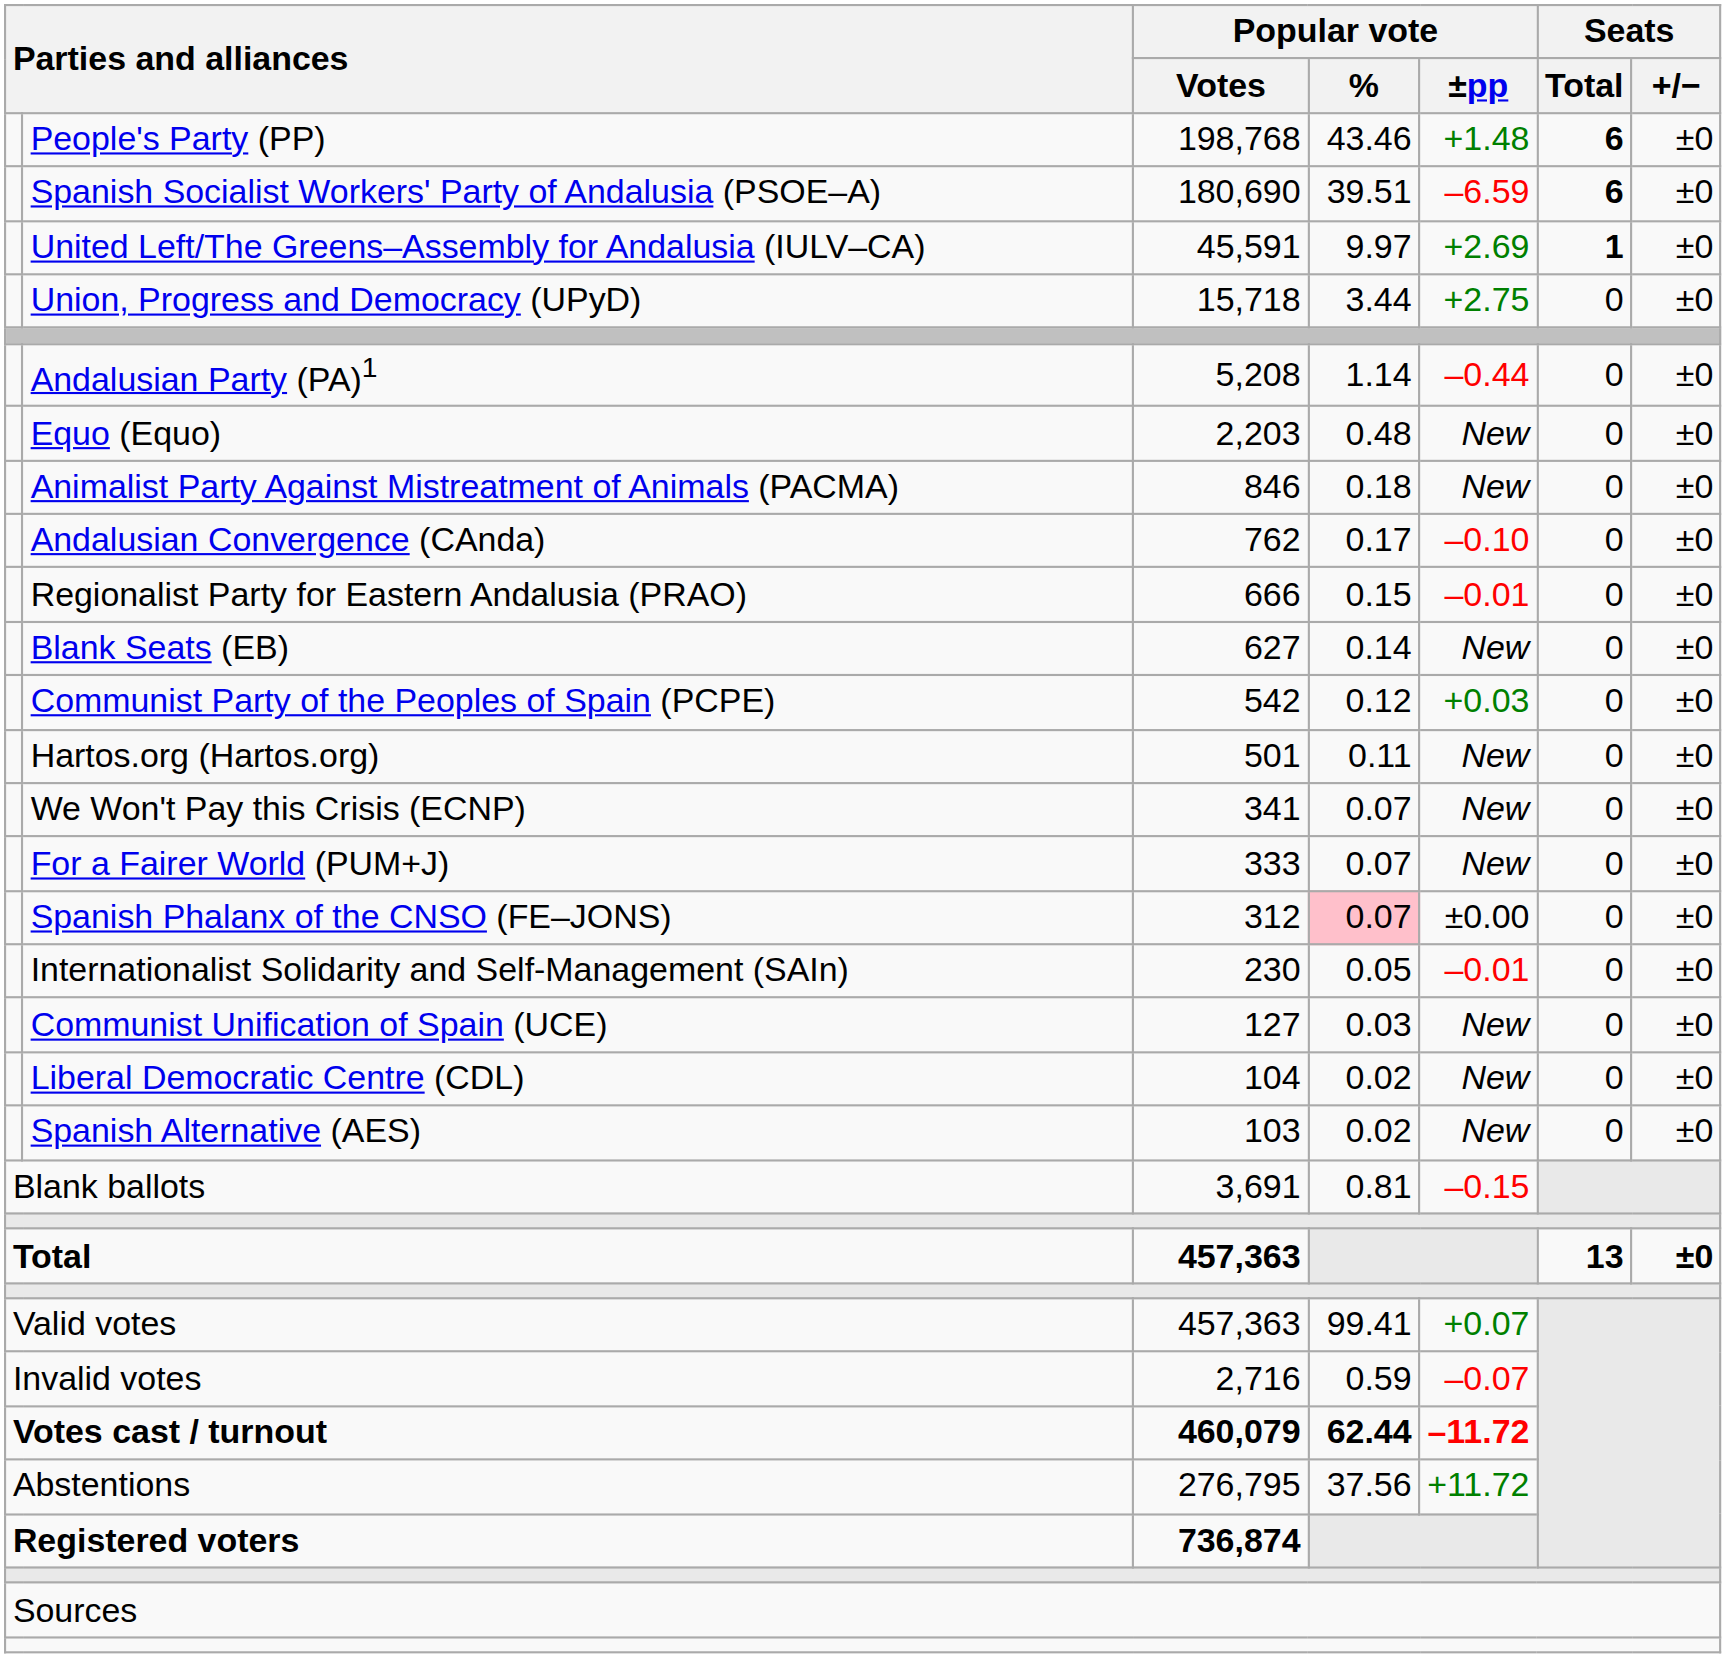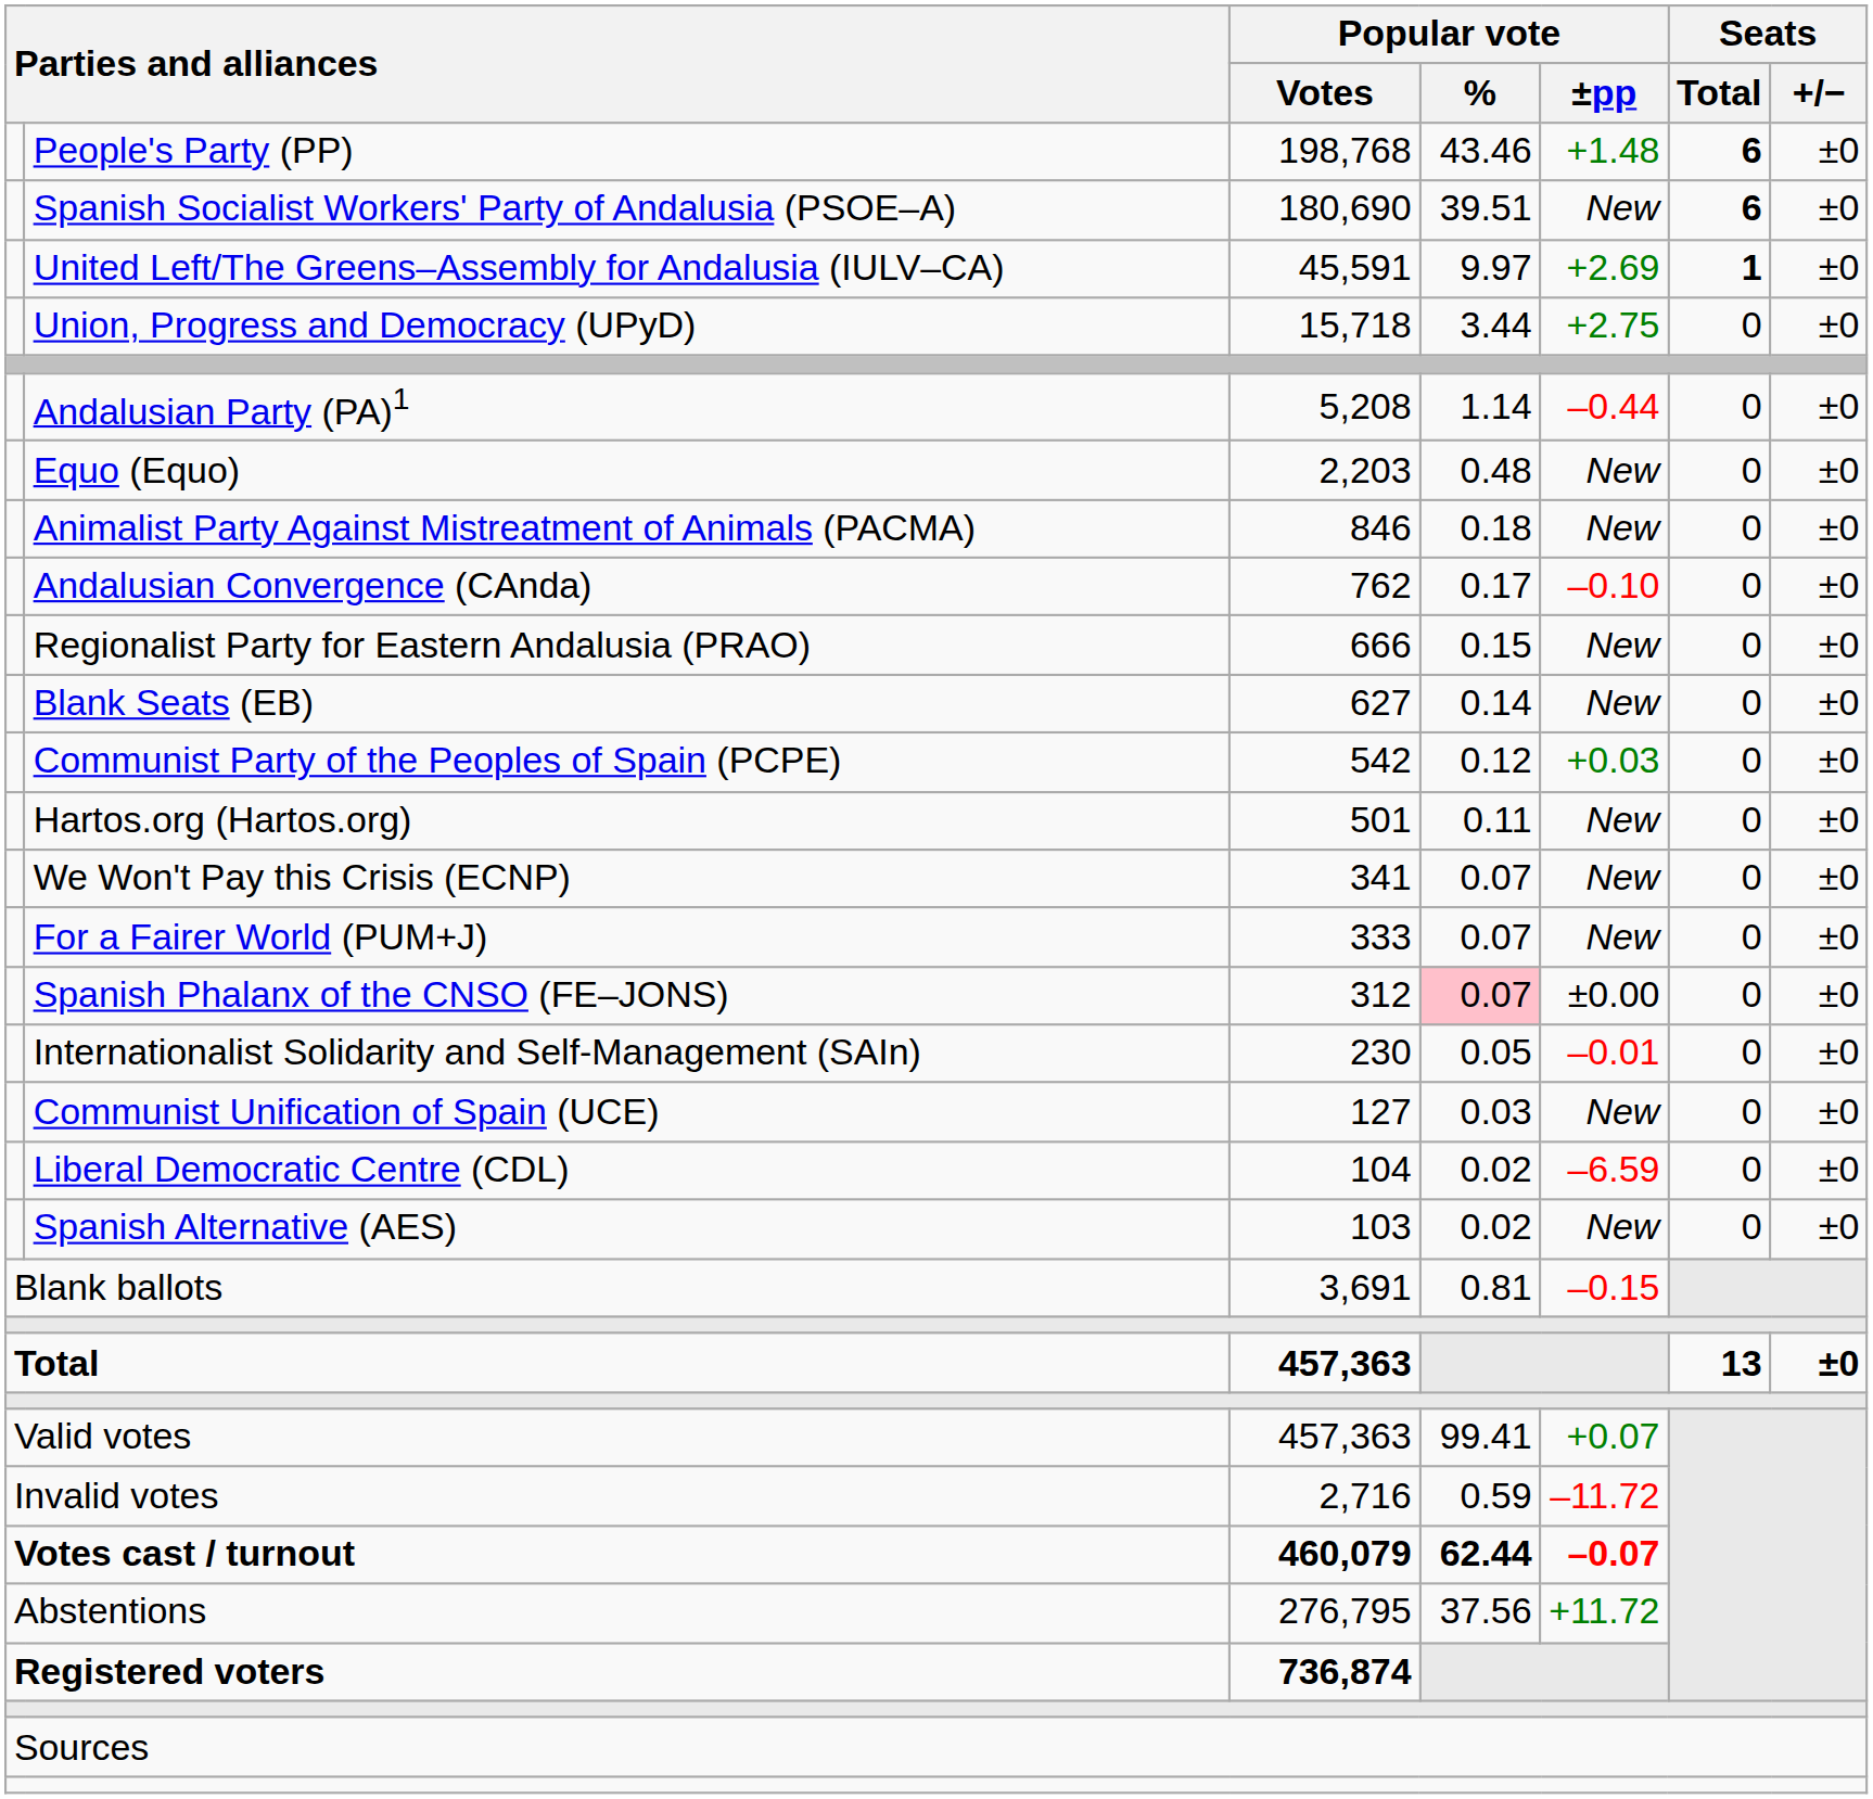Spanish Socialist Workers' Party of Andalusia (PSOE–A) | Popular vote / ±pp: –6.59 -> New
Regionalist Party for Eastern Andalusia (PRAO) | Popular vote / ±pp: –0.01 -> New
Liberal Democratic Centre (CDL) | Popular vote / ±pp: New -> –6.59
Invalid votes | Popular vote / ±pp: –0.07 -> –11.72
Votes cast / turnout | Popular vote / ±pp: –11.72 -> –0.07
